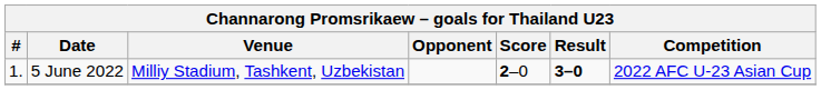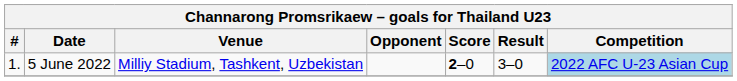5 June 2022 | Result: bold -> normal
5 June 2022 | Competition: no background -> lightblue background
